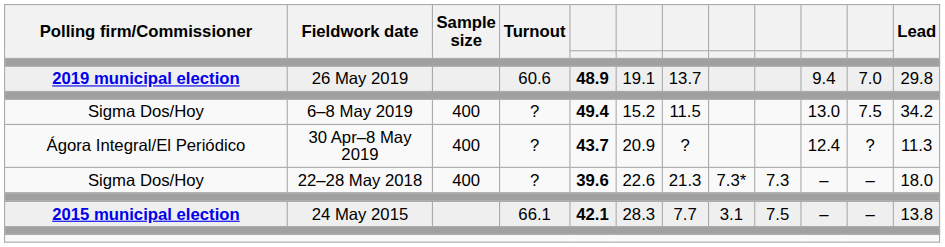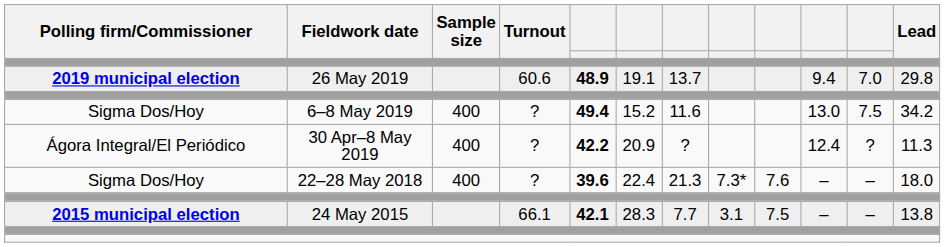6–8 May 2019 | column 7: 11.5 -> 11.6
30 Apr–8 May 2019 | column 5: 43.7 -> 42.2
22–28 May 2018 | column 6: 22.6 -> 22.4
22–28 May 2018 | column 9: 7.3 -> 7.6
